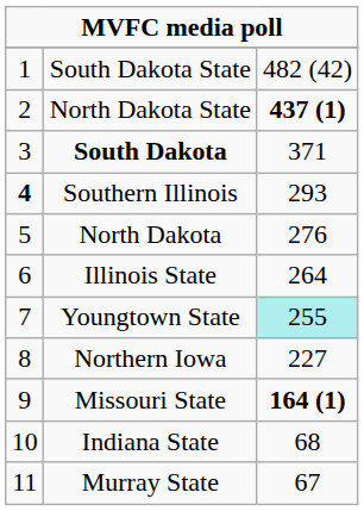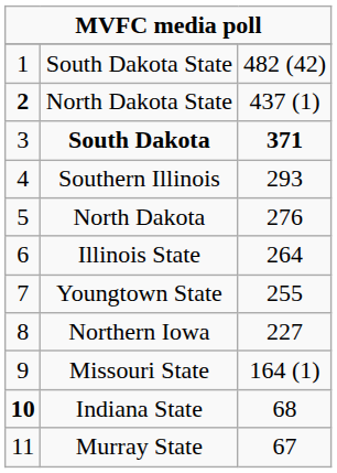North Dakota State | column 1: normal -> bold
North Dakota State | column 3: bold -> normal
South Dakota | column 3: normal -> bold
Southern Illinois | column 1: bold -> normal
Youngtown State | column 3: paleturquoise background -> no background
Missouri State | column 3: bold -> normal
Indiana State | column 1: normal -> bold
